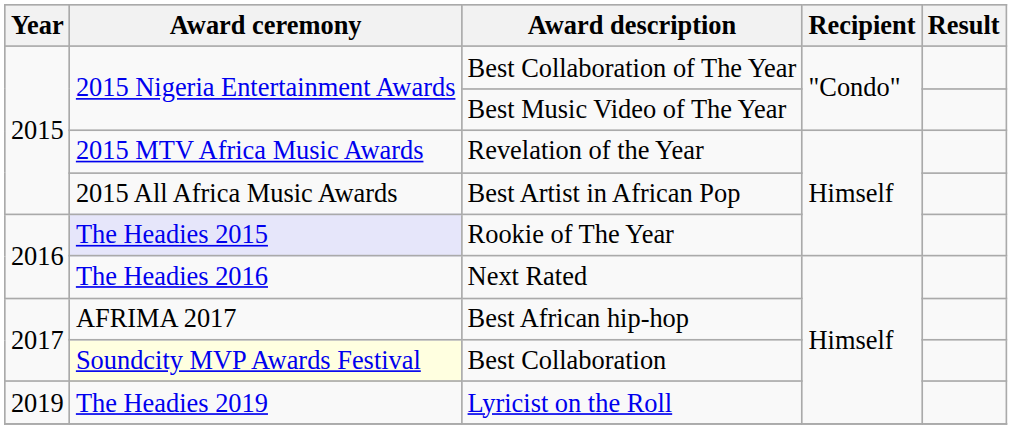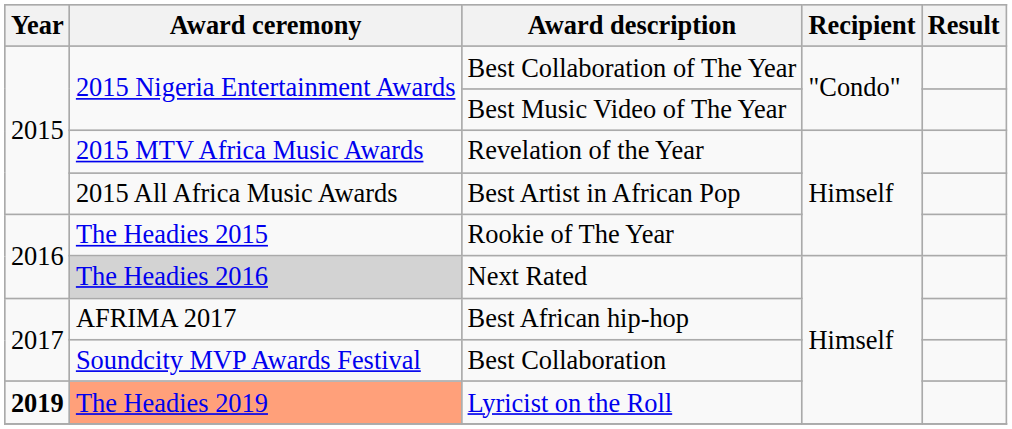Rookie of The Year | Award ceremony: lavender background -> no background
Next Rated | Award ceremony: no background -> lightgrey background
Best Collaboration | Award ceremony: lightyellow background -> no background
Lyricist on the Roll | Year: normal -> bold
Lyricist on the Roll | Award ceremony: no background -> lightsalmon background
